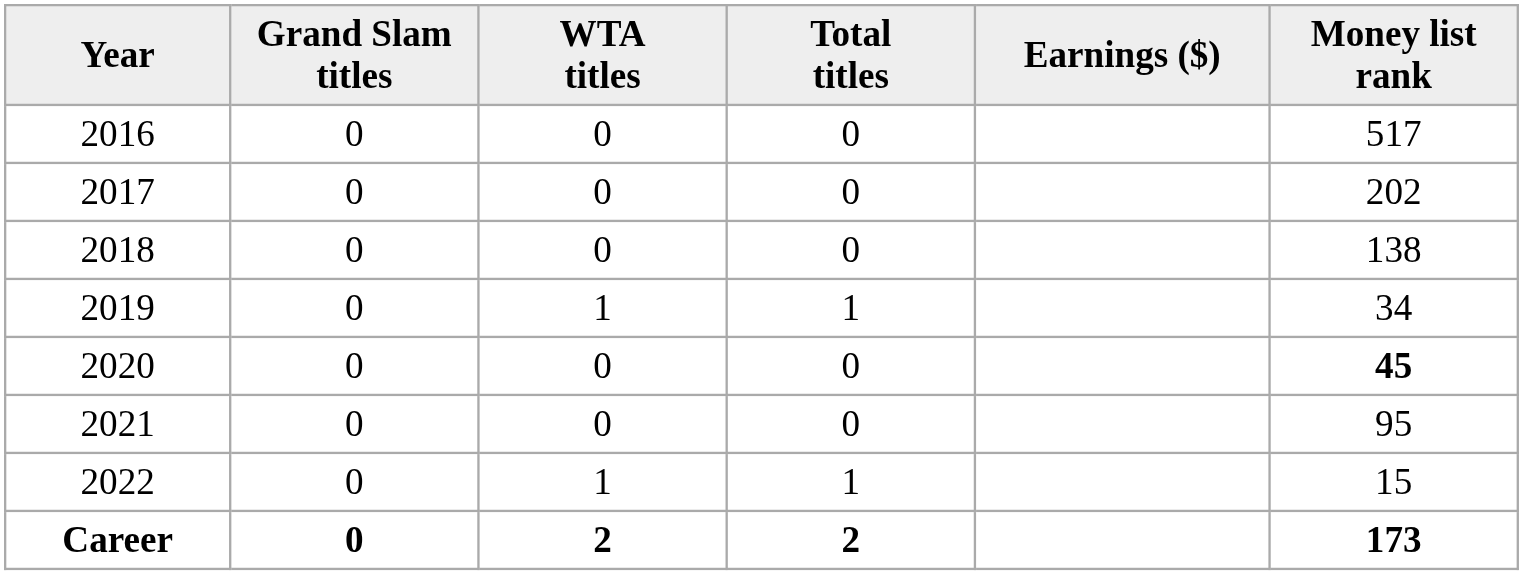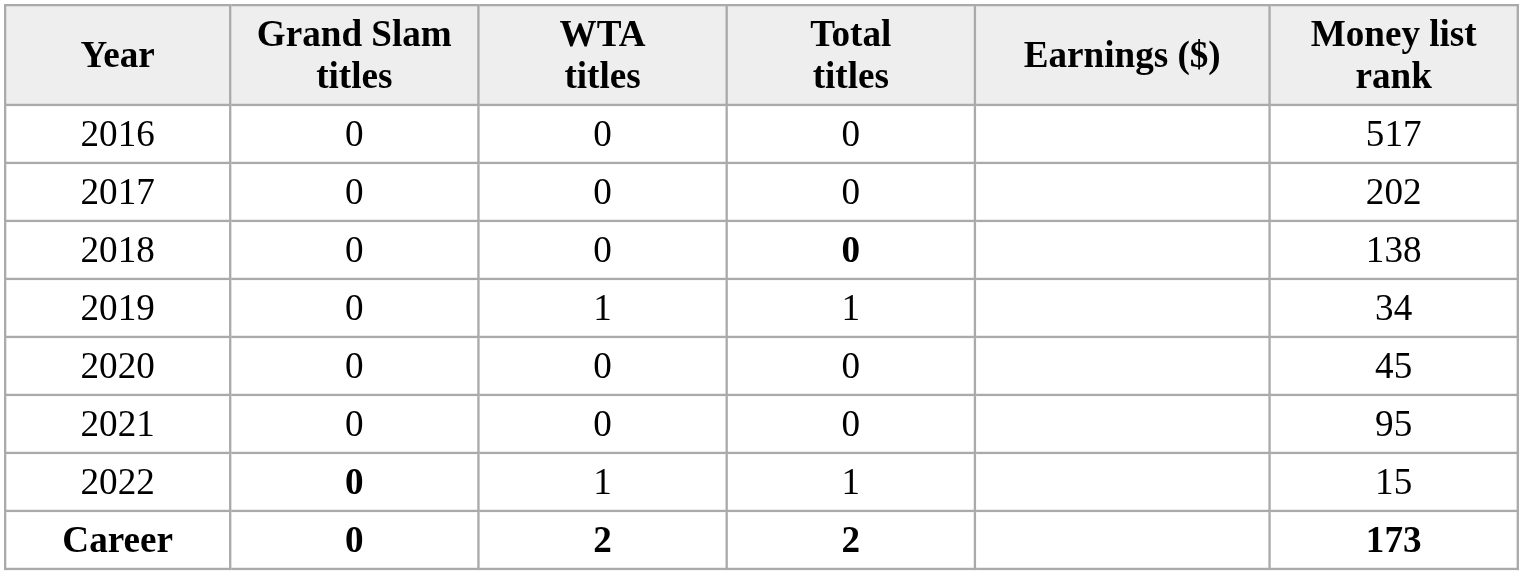2018 | column 4: normal -> bold
2020 | column 6: bold -> normal
2022 | column 2: normal -> bold
